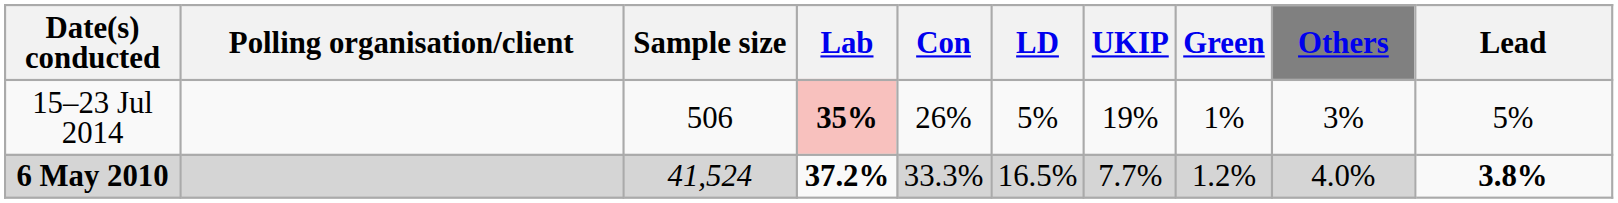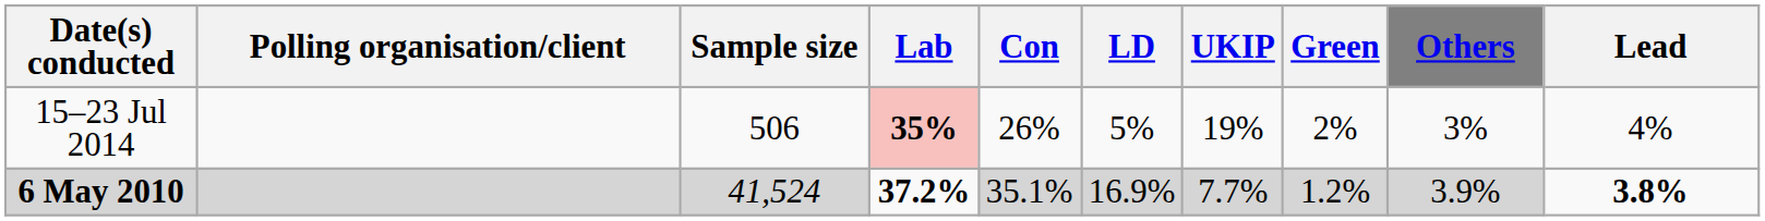15–23 Jul 2014 | Green: 1% -> 2%
15–23 Jul 2014 | Lead: 5% -> 4%
6 May 2010 | Con: 33.3% -> 35.1%
6 May 2010 | LD: 16.5% -> 16.9%
6 May 2010 | Others: 4.0% -> 3.9%
